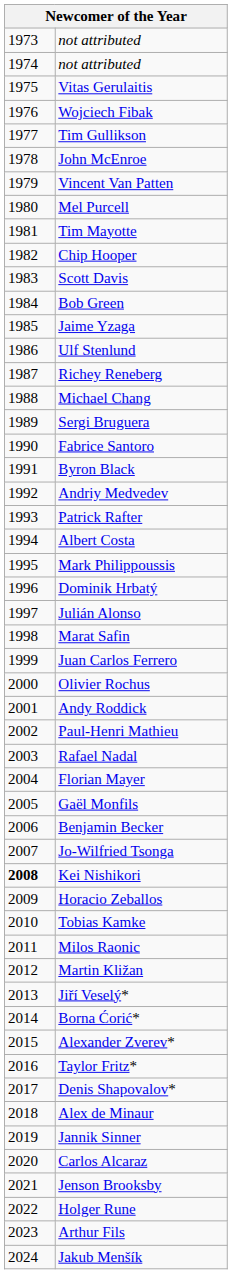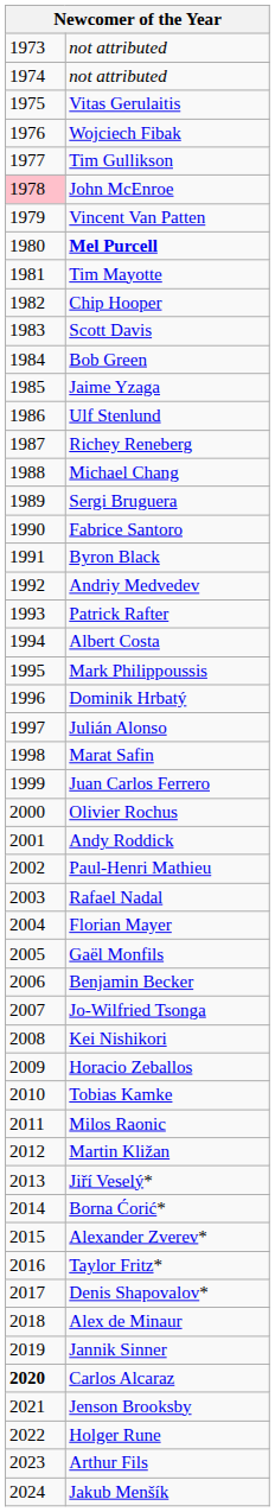row 7 | column 1: no background -> pink background
row 9 | column 2: normal -> bold
row 37 | column 1: bold -> normal
row 49 | column 1: normal -> bold
